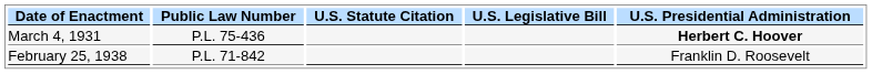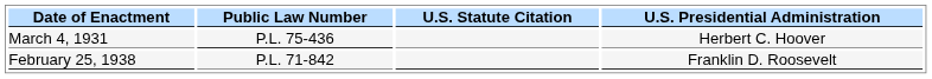- column: U.S. Legislative Bill
March 4, 1931 | U.S. Presidential Administration: bold -> normal
